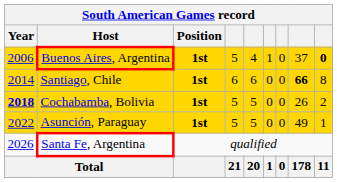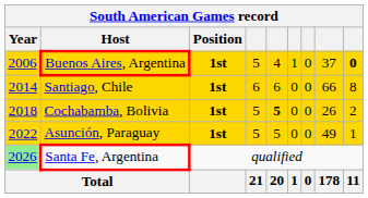Santiago, Chile | column 8: bold -> normal
Cochabamba, Bolivia | Year: bold -> normal
Cochabamba, Bolivia | column 5: normal -> bold
Santa Fe, Argentina | Year: no background -> lightgreen background
